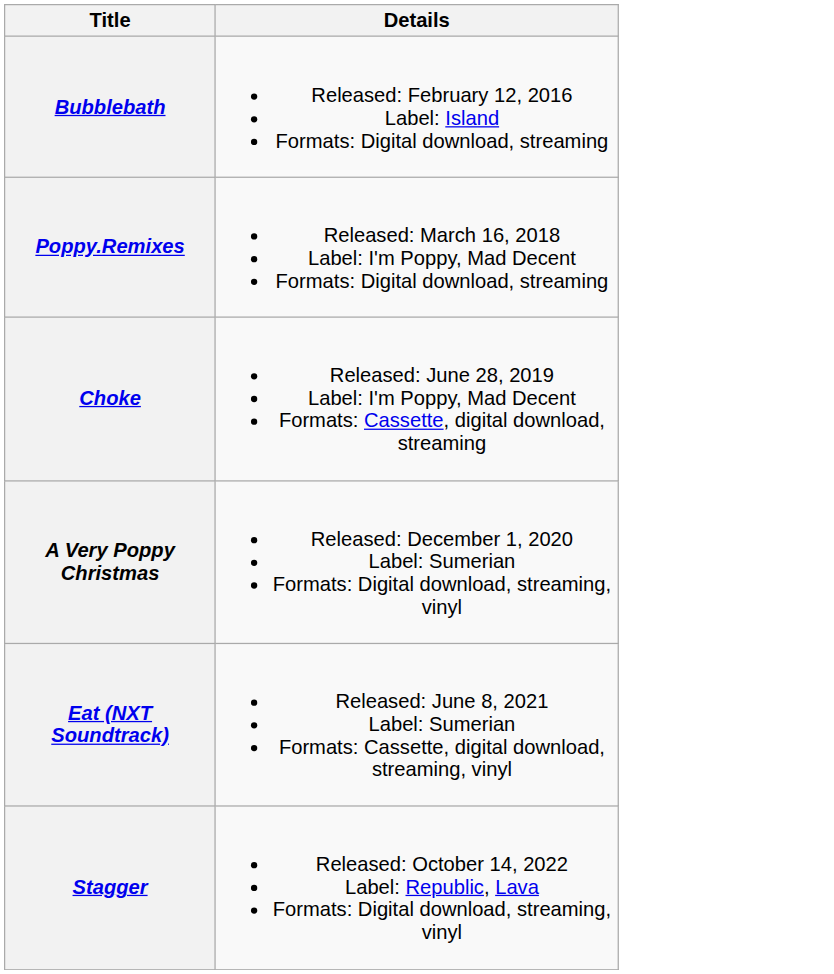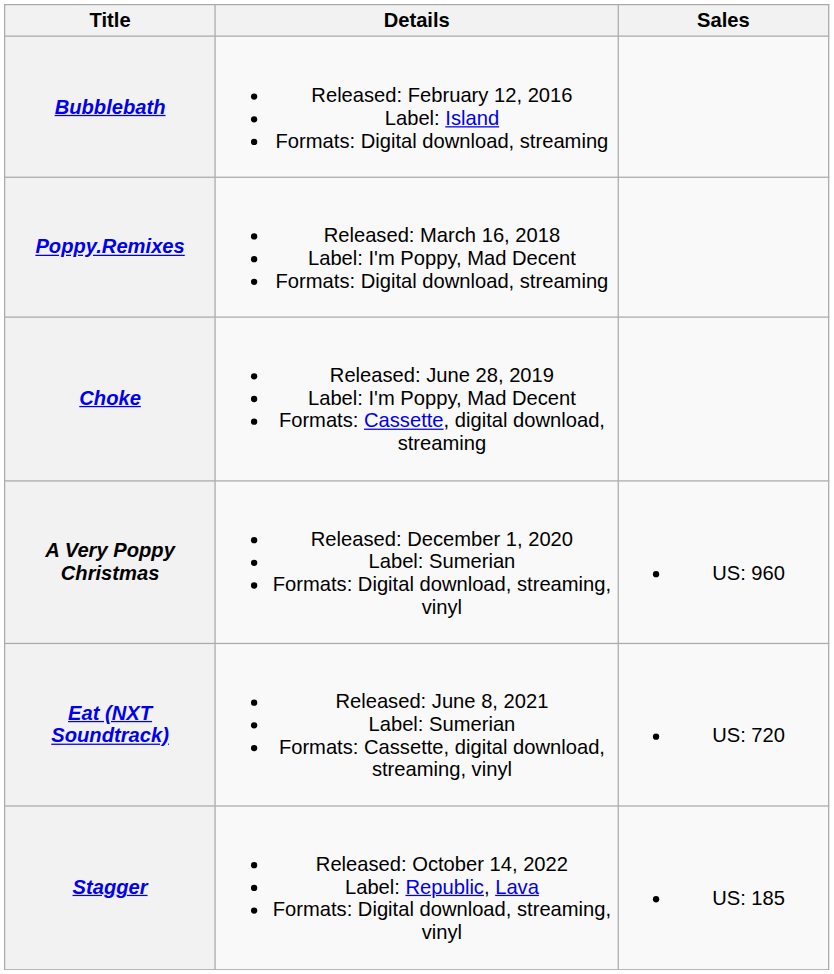+ column: Sales | US: 960 | US: 720 | US: 185
